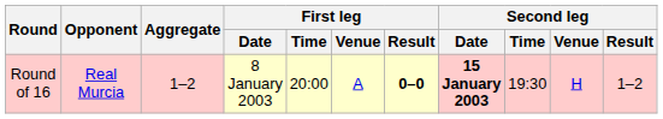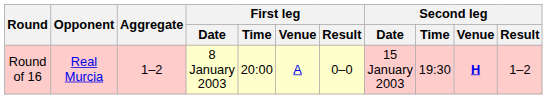Round of 16 | First leg / Result: bold -> normal
Round of 16 | Second leg / Date: bold -> normal
Round of 16 | Second leg / Venue: normal -> bold
